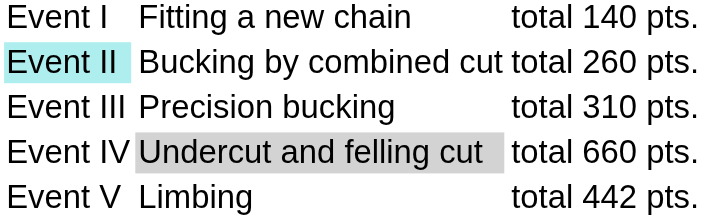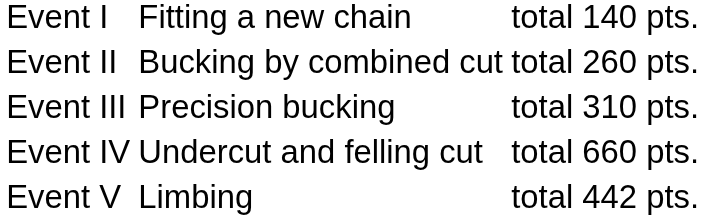row 2 | column 1: paleturquoise background -> no background
row 4 | column 2: lightgrey background -> no background
